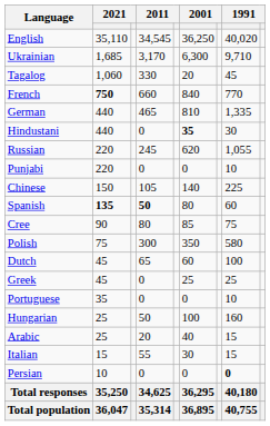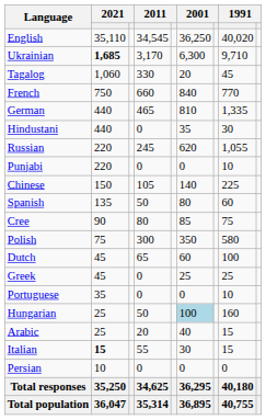Ukrainian | column 2: normal -> bold
French | column 2: bold -> normal
Hindustani | column 6: bold -> normal
Spanish | column 2: bold -> normal
Spanish | column 4: bold -> normal
Hungarian | column 6: no background -> lightblue background
Italian | column 2: normal -> bold
Persian | column 8: bold -> normal
